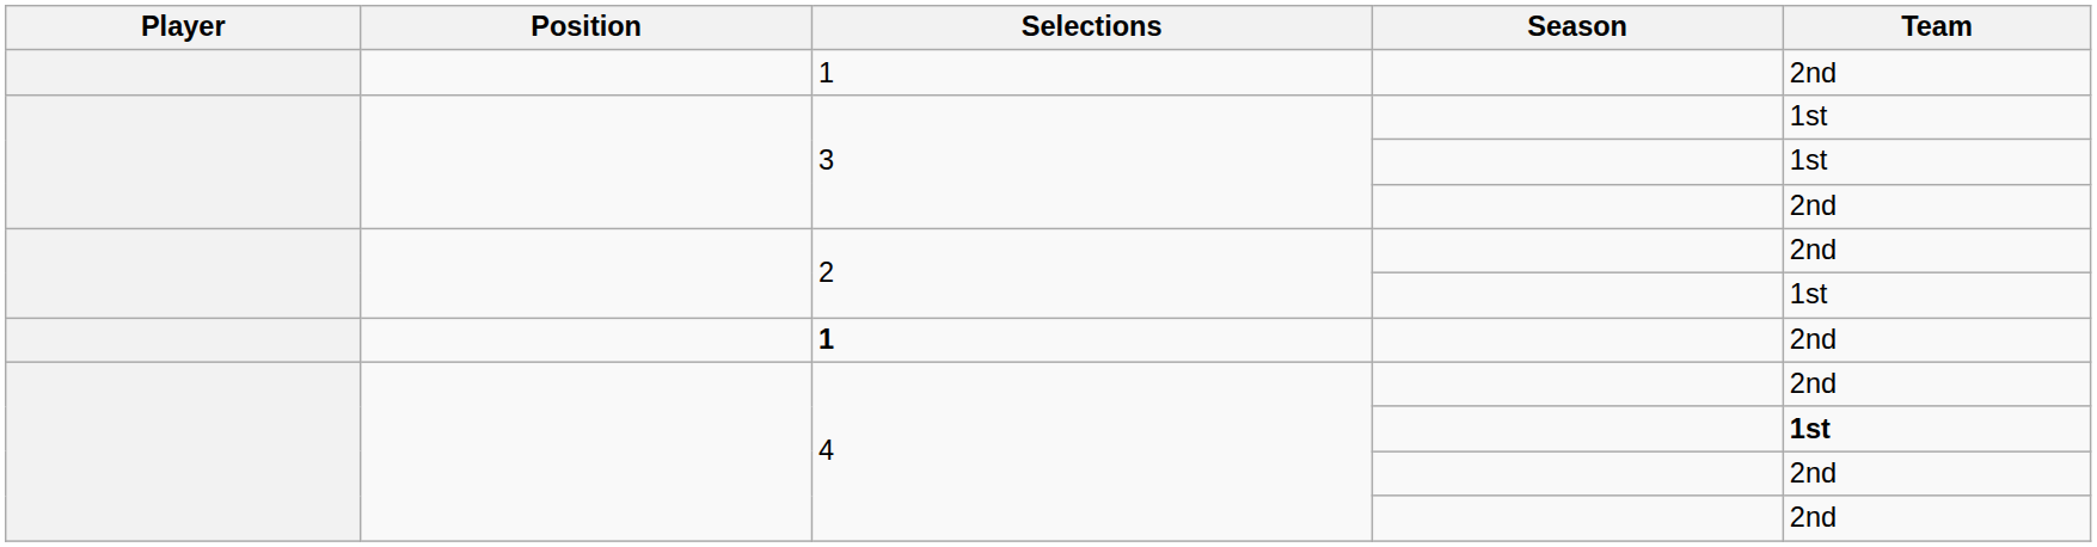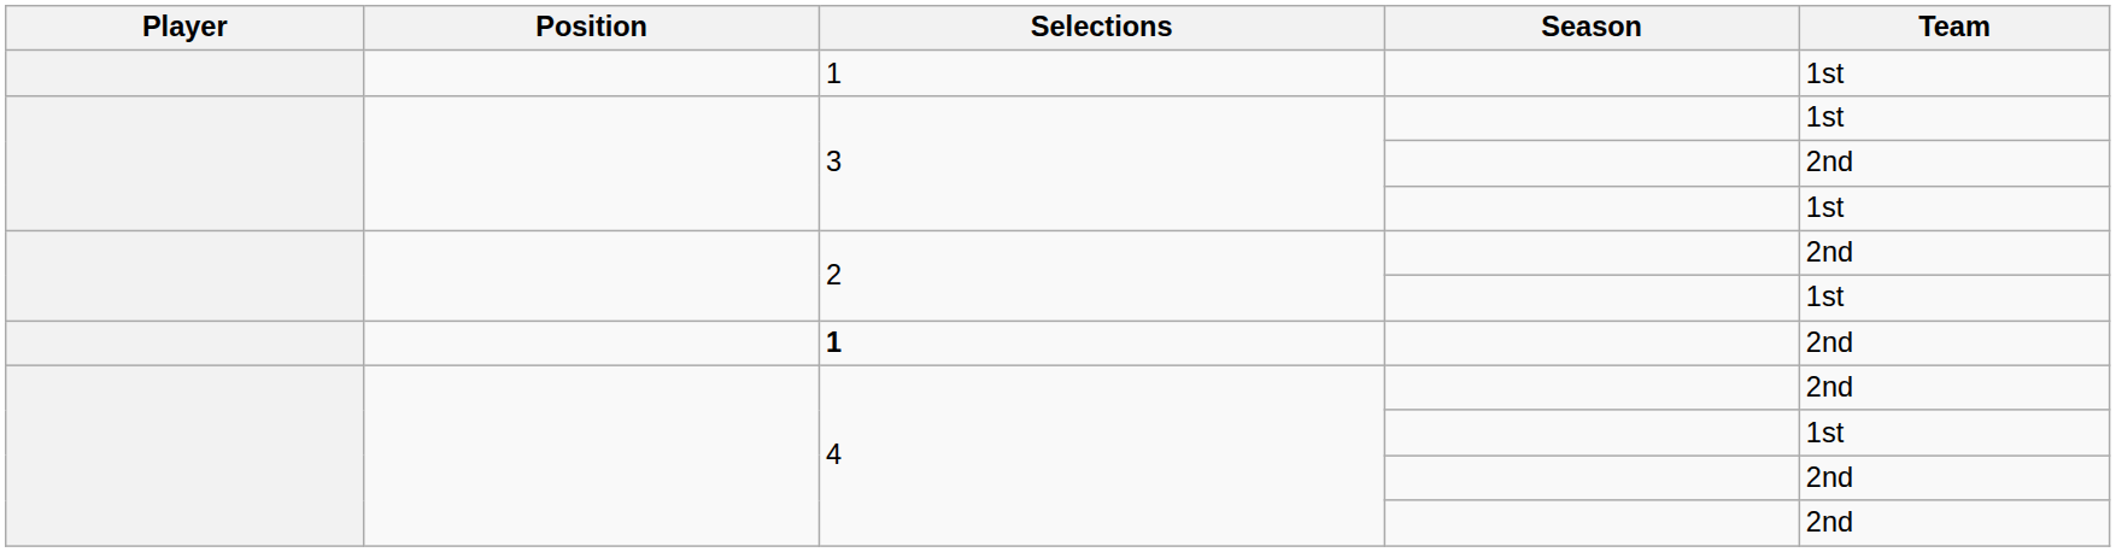row 2 | Team: 2nd -> 1st
row 4 | Team: 1st -> 2nd
row 5 | Team: 2nd -> 1st
row 10 | Team: bold -> normal
